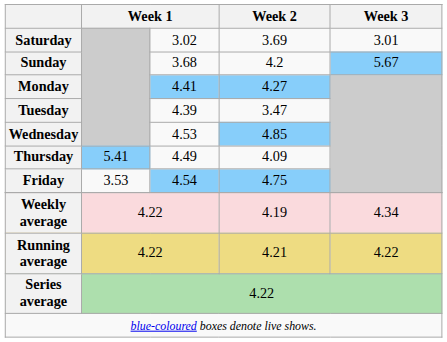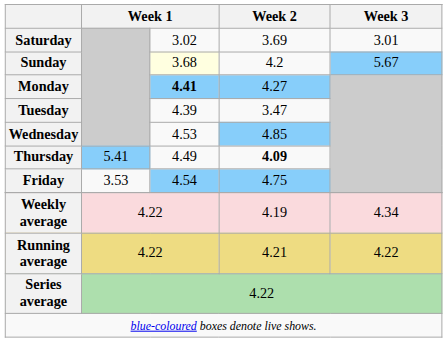Sunday | column 3: no background -> lightyellow background
Monday | column 3: normal -> bold
Thursday | Week 2: normal -> bold
